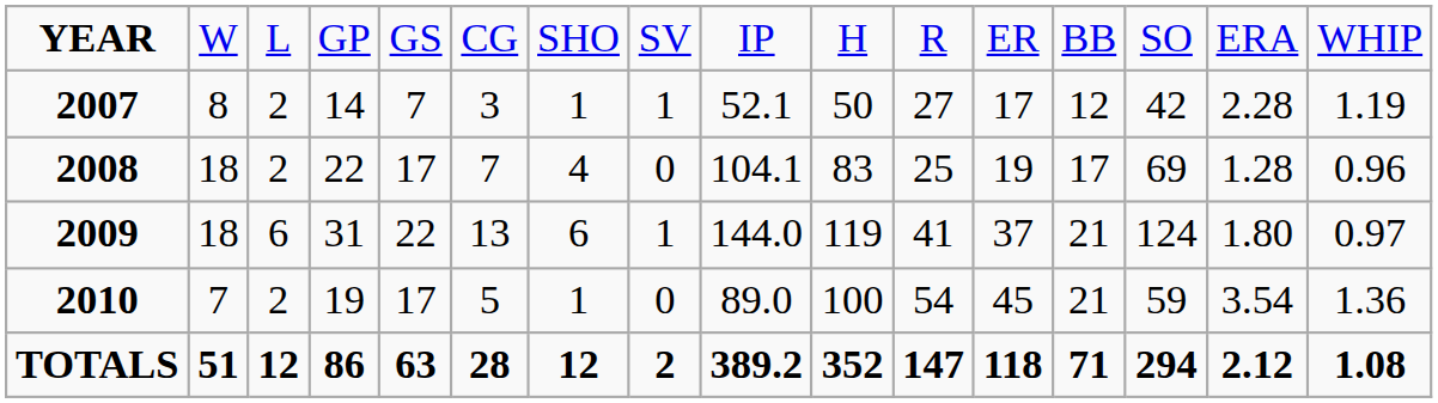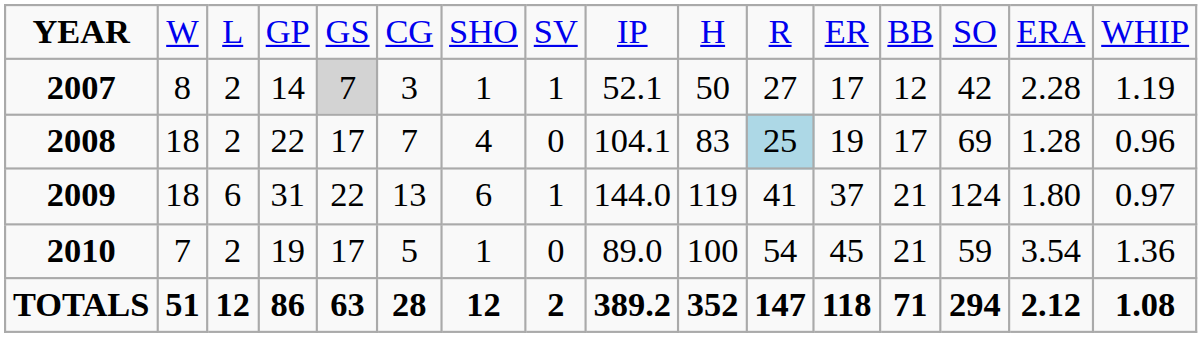2007 | column 5: no background -> lightgrey background
2008 | column 11: no background -> lightblue background
